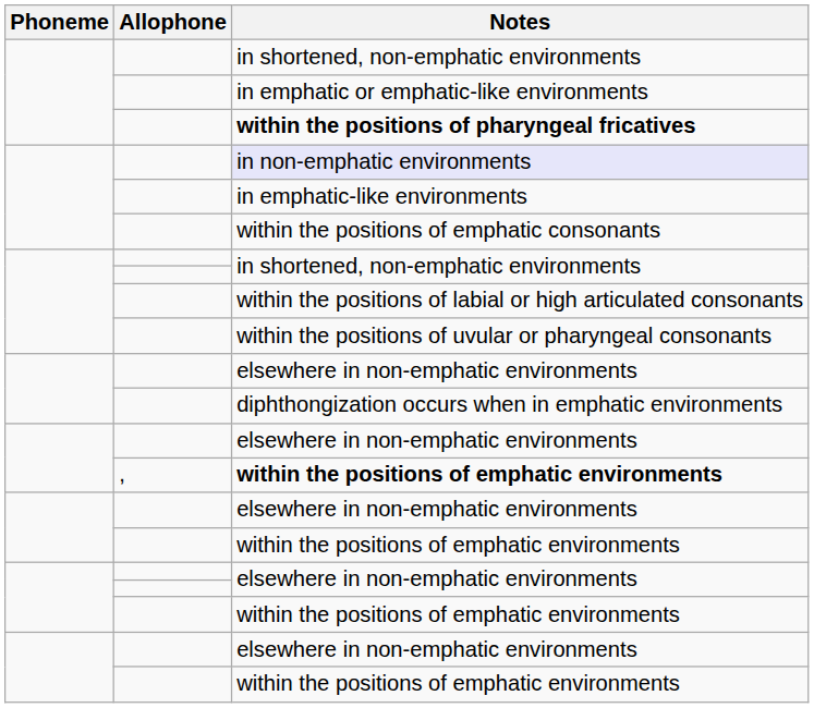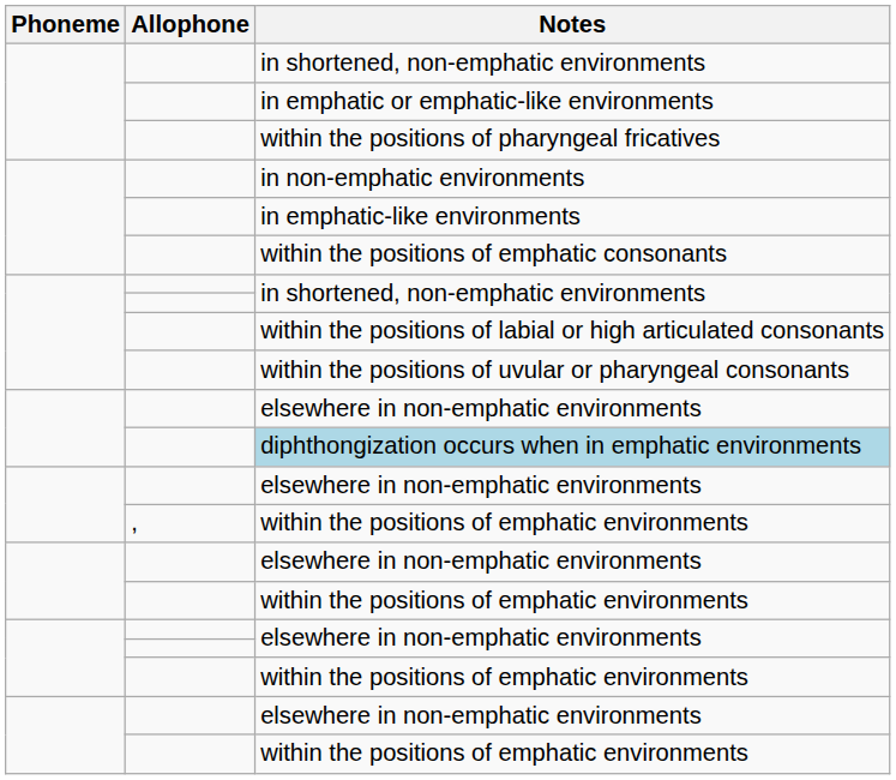within the positions of pharyngeal fricatives | Notes: bold -> normal
in non-emphatic environments | Notes: lavender background -> no background
diphthongization occurs when in emphatic environments | Notes: no background -> lightblue background
, / within the positions of emphatic environments | Notes: bold -> normal
